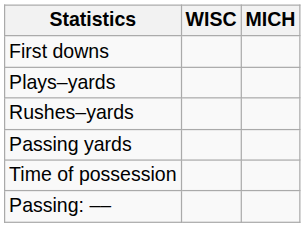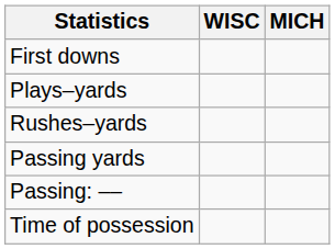rows swapped: Passing: –– <-> Time of possession
